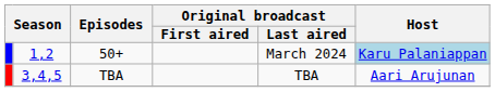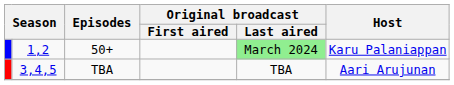50+ | Original broadcast / Last aired: no background -> lightgreen background
50+ | Host: lightblue background -> no background
